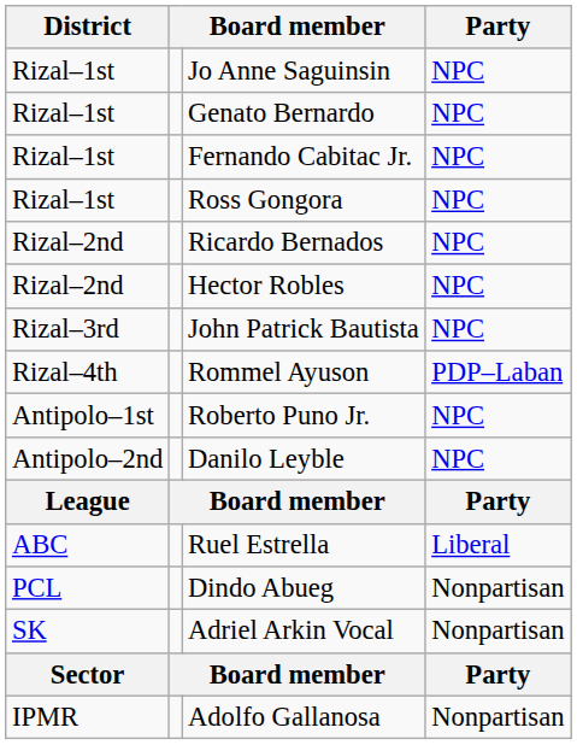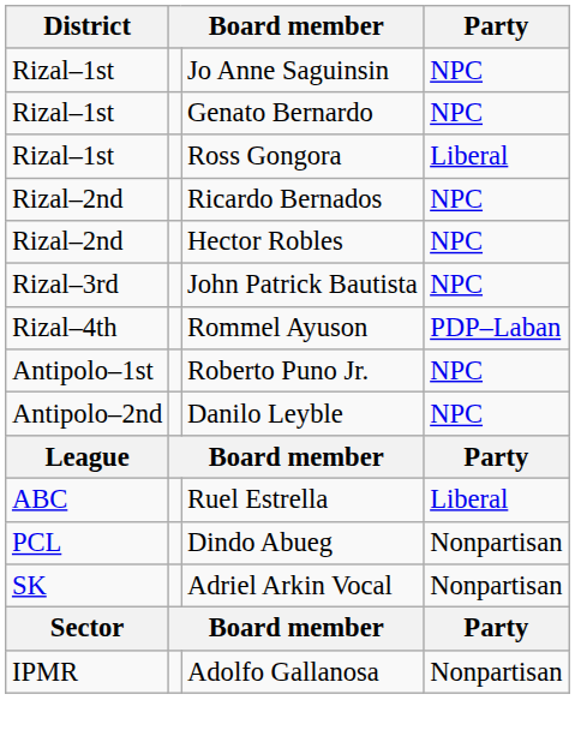- row: Rizal–1st | Fernando Cabitac Jr. | NPC
Ross Gongora | Party: NPC -> Liberal
